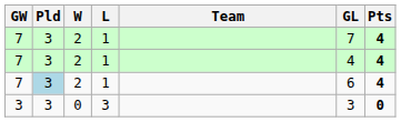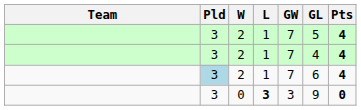columns swapped: Team <-> GW
row 2 | GL: 7 -> 5
row 5 | L: normal -> bold
row 5 | GL: 3 -> 9
